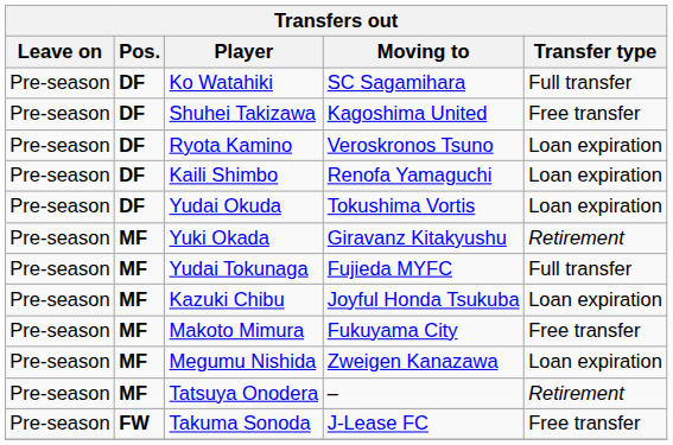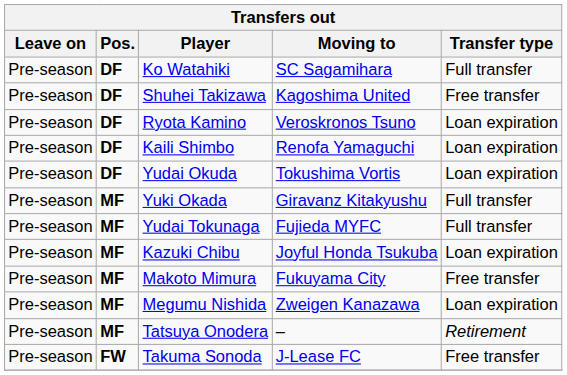Yuki Okada | Transfer type: Retirement -> Full transfer
